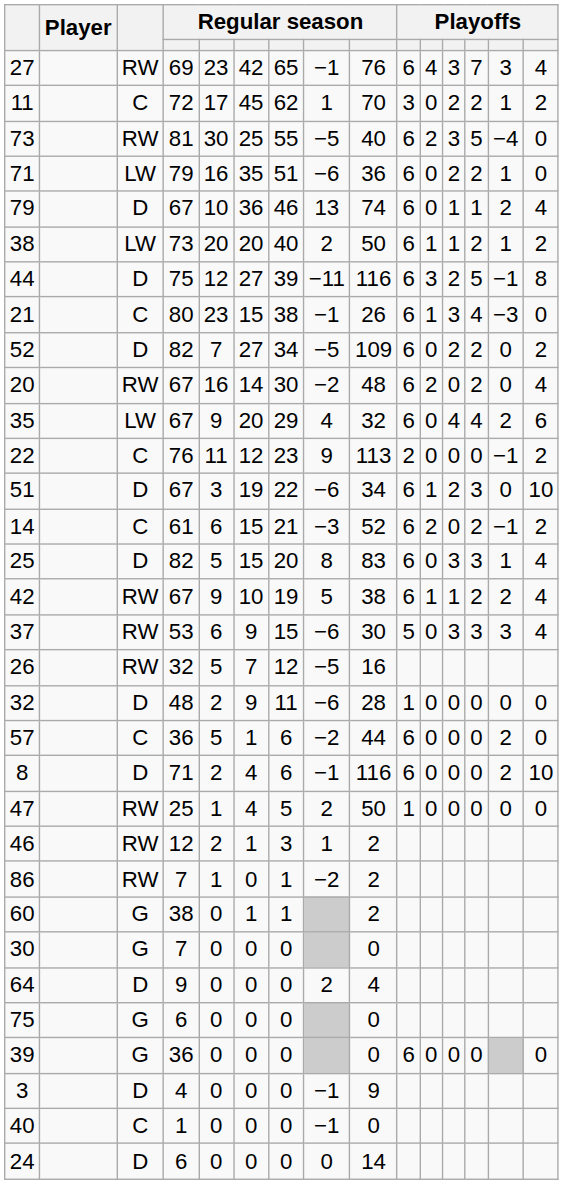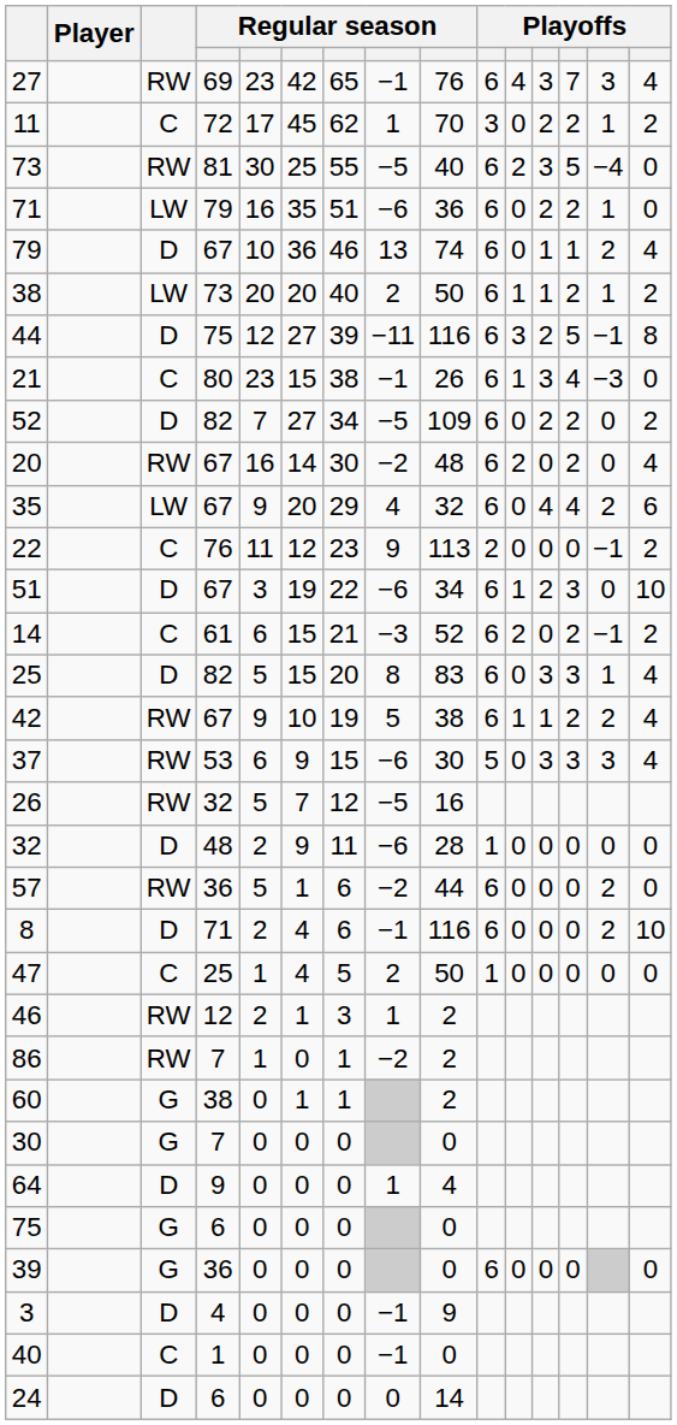57 | column 3: C -> RW
47 | column 3: RW -> C
64 | column 8: 2 -> 1
